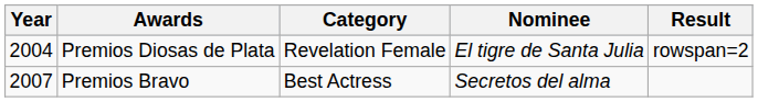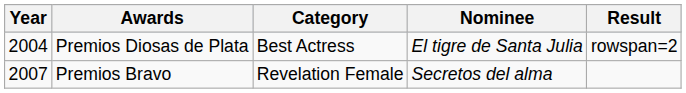Premios Diosas de Plata | Category: Revelation Female -> Best Actress
Premios Bravo | Category: Best Actress -> Revelation Female
